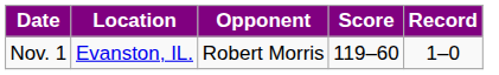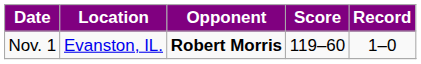Nov. 1 | Opponent: normal -> bold
